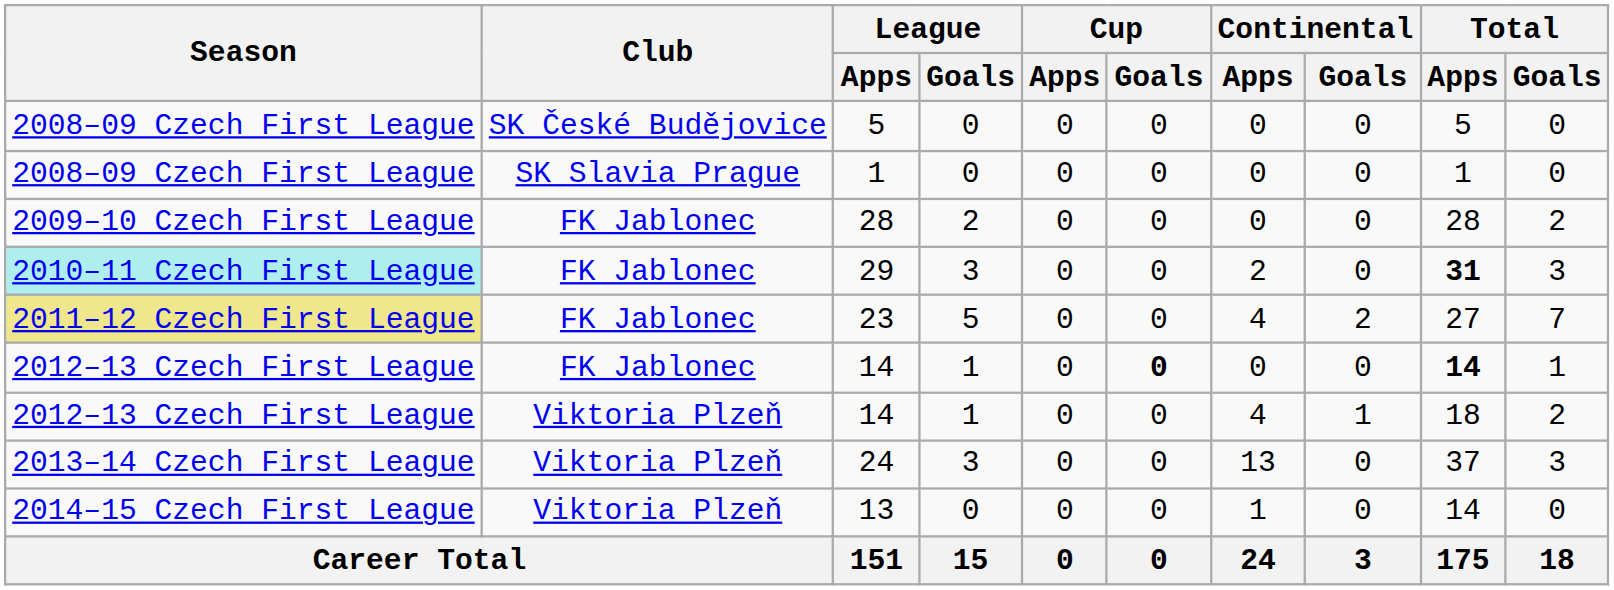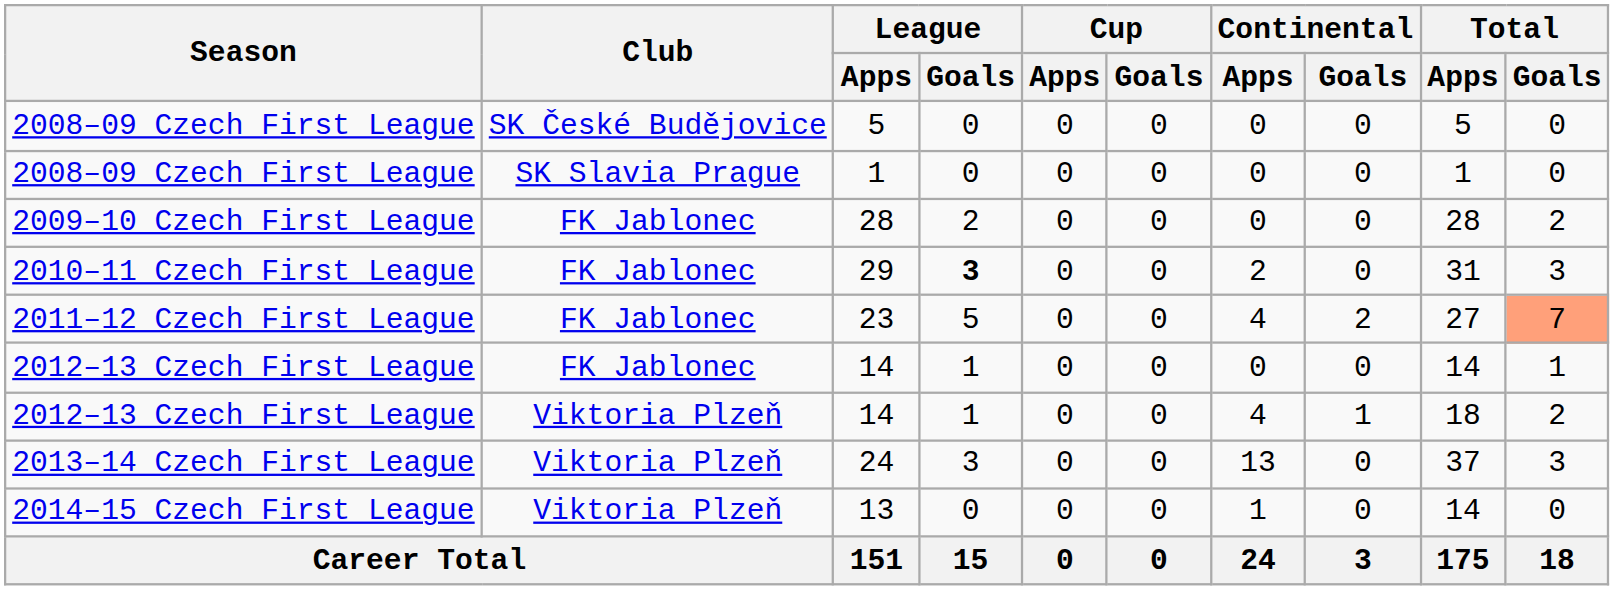29 | Season: paleturquoise background -> no background
29 | League / Goals: normal -> bold
29 | Total / Apps: bold -> normal
23 | Season: khaki background -> no background
23 | Total / Goals: no background -> lightsalmon background
FK Jablonec / 14 | Cup / Goals: bold -> normal
FK Jablonec / 14 | Total / Apps: bold -> normal
